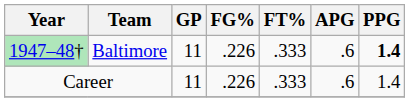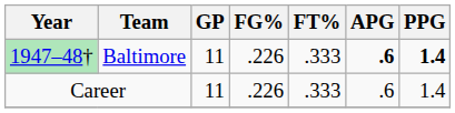1947–48† | APG: normal -> bold
